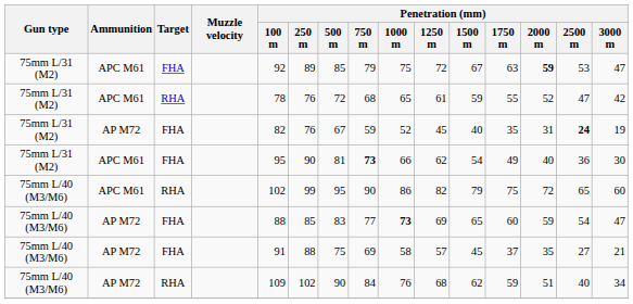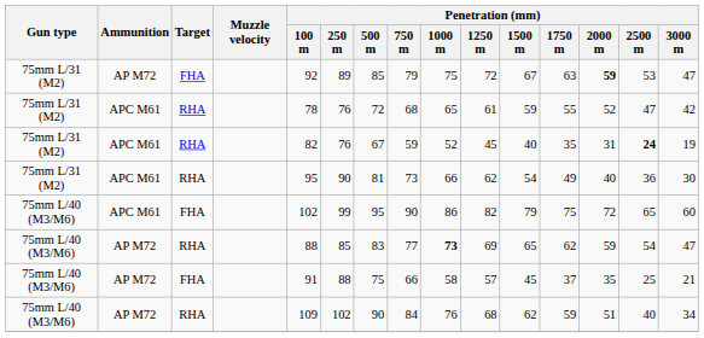row 3 | Ammunition: APC M61 -> AP M72
row 5 | Ammunition: AP M72 -> APC M61
row 5 | Target: FHA -> RHA
row 6 | Target: FHA -> RHA
row 6 | Penetration (mm) / 750 m: bold -> normal
row 7 | Target: RHA -> FHA
row 8 | Target: FHA -> RHA
row 8 | Penetration (mm) / 1750 m: 60 -> 62
row 9 | Penetration (mm) / 750 m: 69 -> 66
row 9 | Penetration (mm) / 2500 m: 27 -> 25
